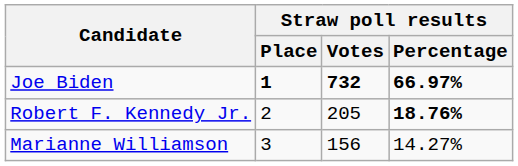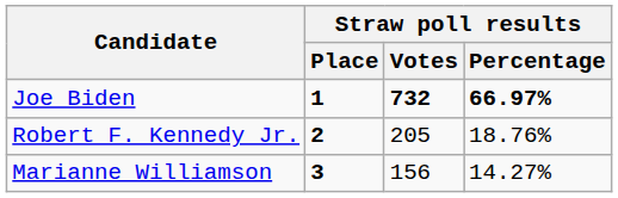Robert F. Kennedy Jr. | Straw poll results / Place: normal -> bold
Robert F. Kennedy Jr. | Straw poll results / Percentage: bold -> normal
Marianne Williamson | Straw poll results / Place: normal -> bold
